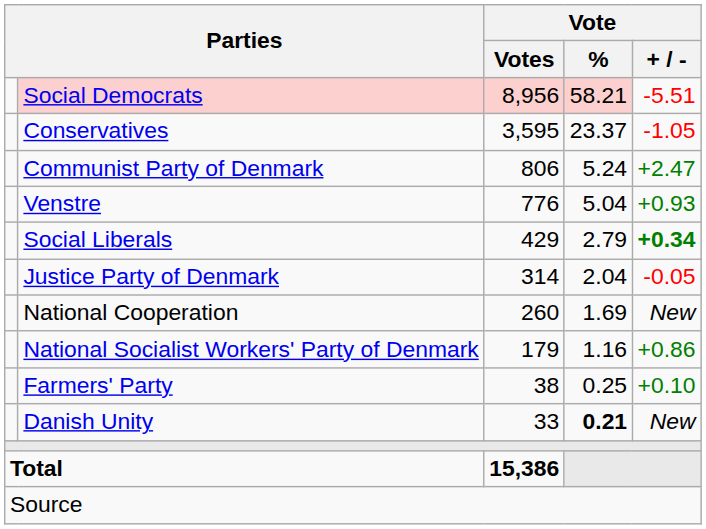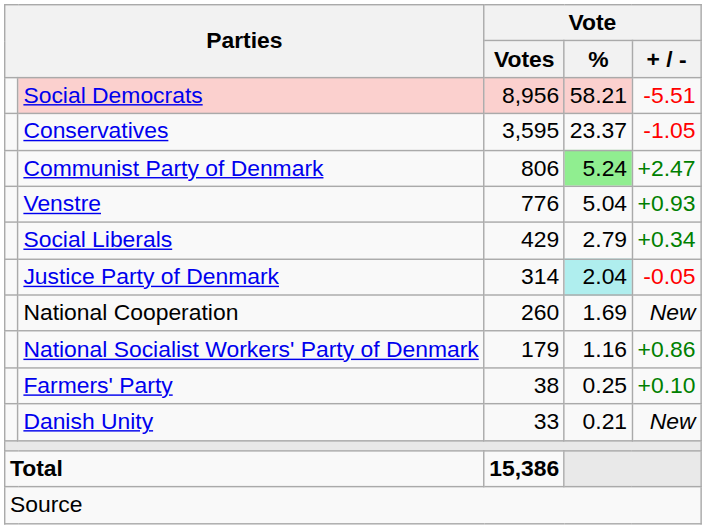Communist Party of Denmark | Vote / %: no background -> lightgreen background
Social Liberals | Vote / + / -: bold -> normal
Justice Party of Denmark | Vote / %: no background -> paleturquoise background
Danish Unity | Vote / %: bold -> normal
